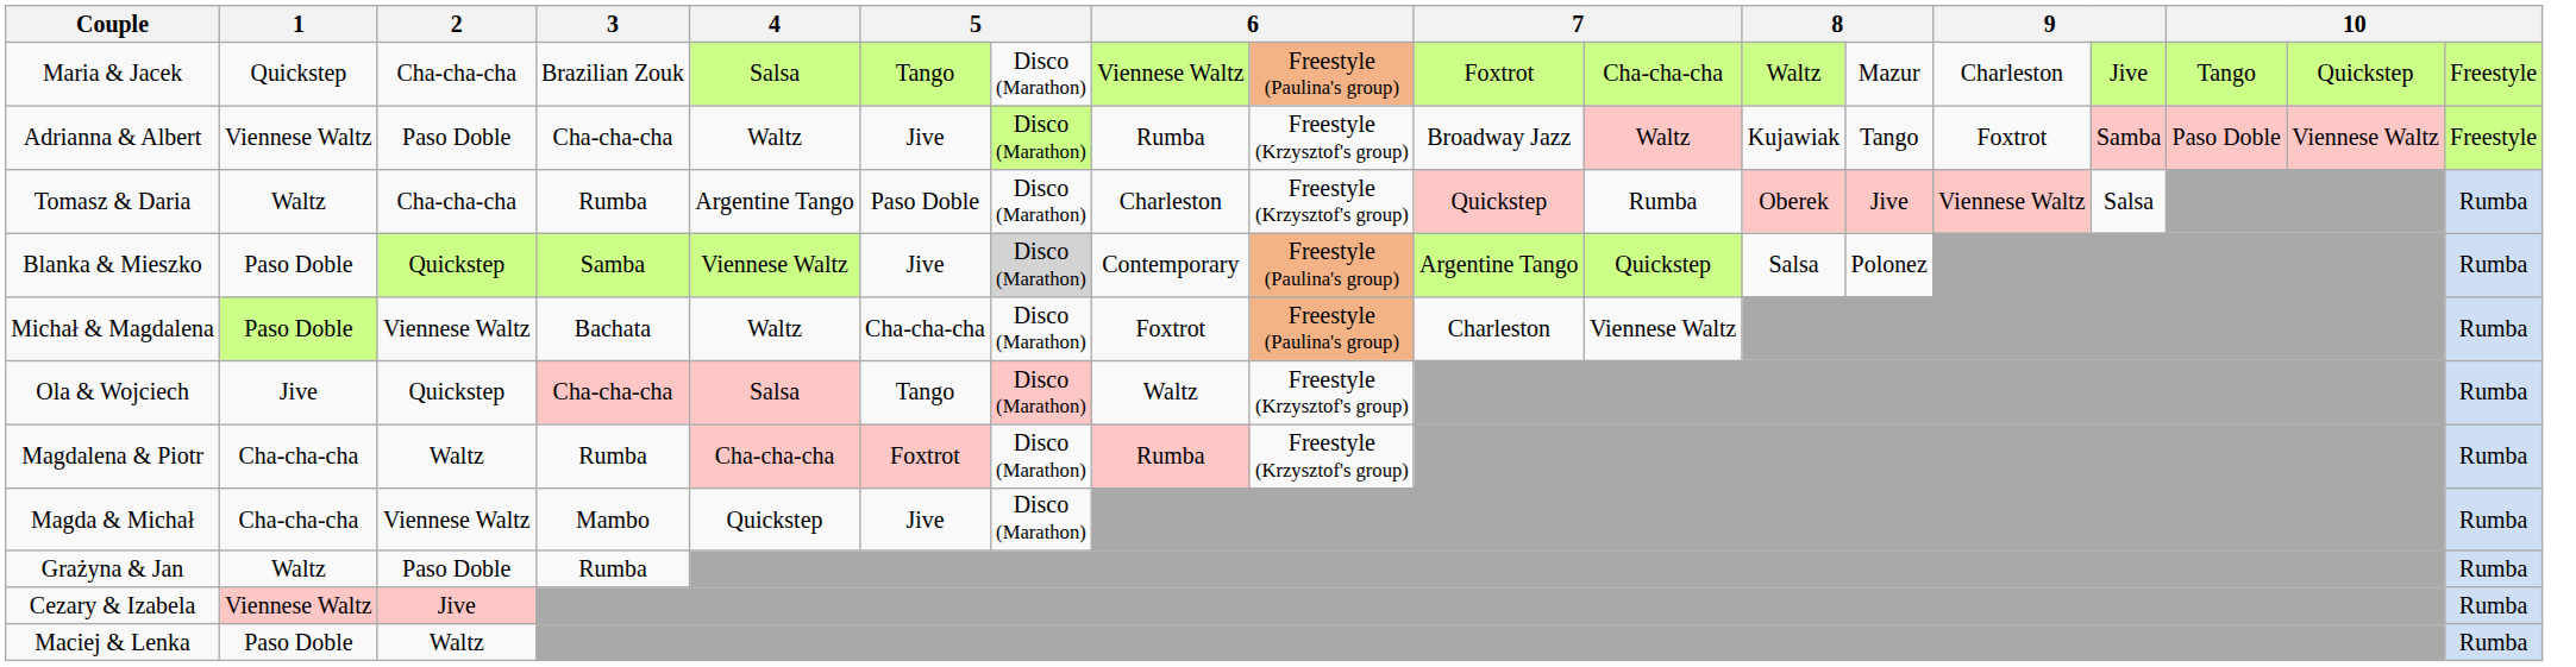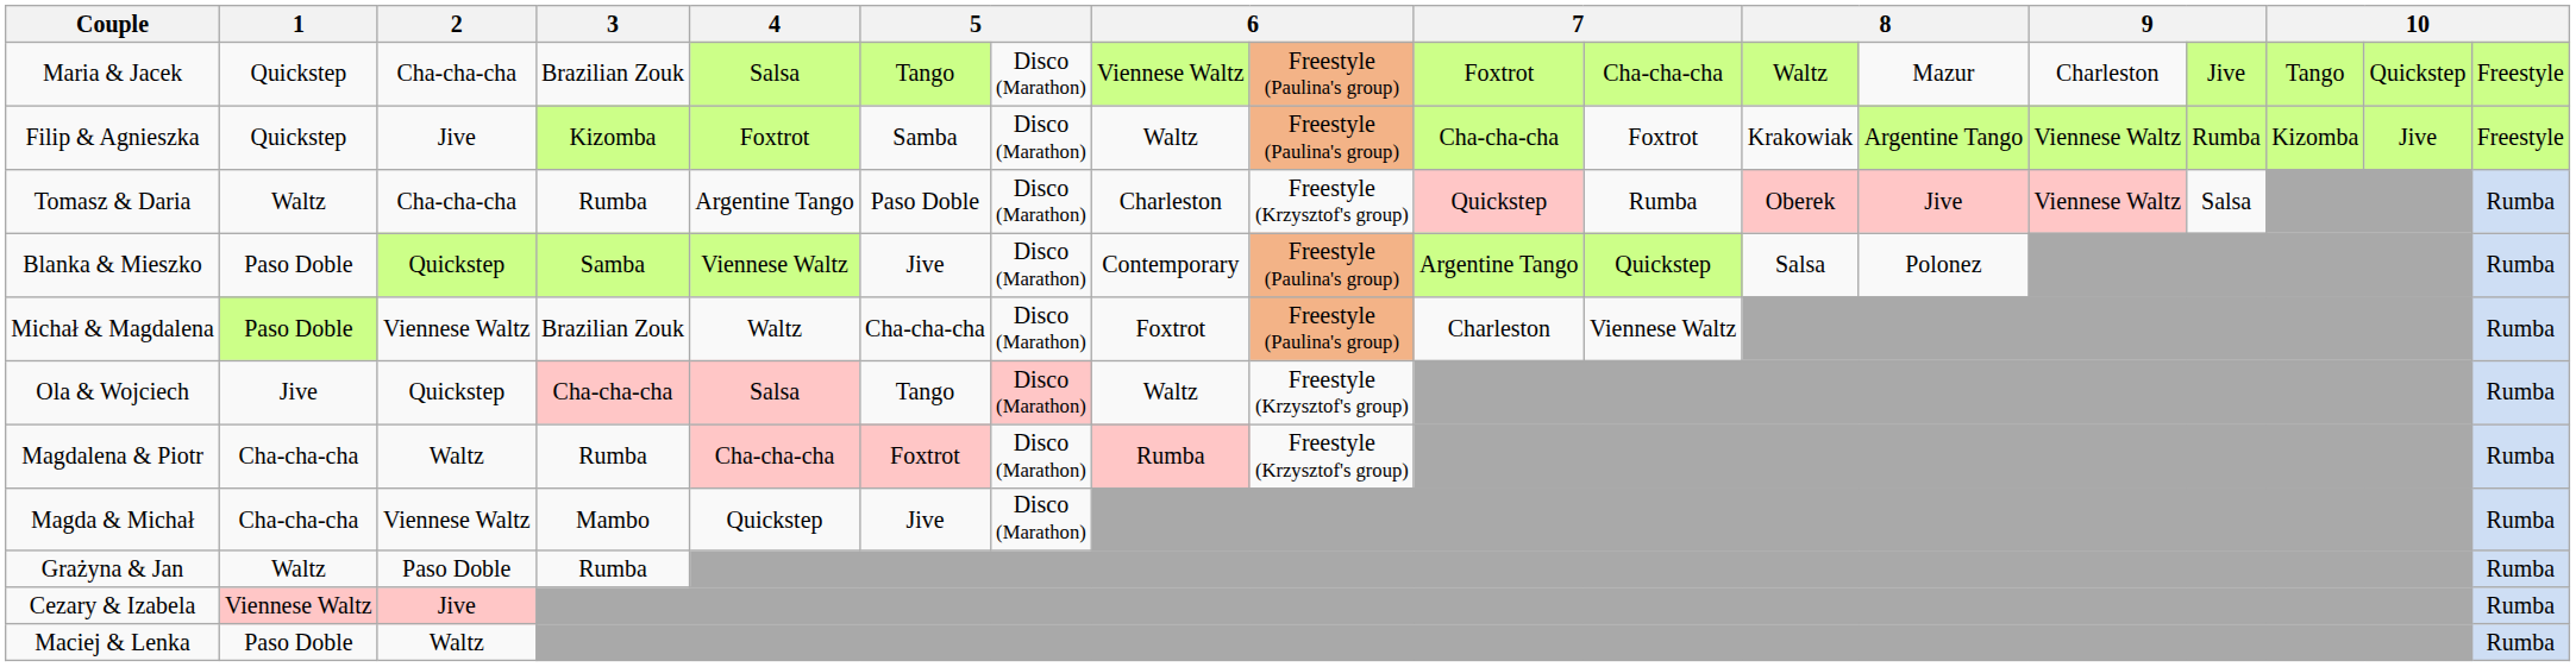+ row: Filip & Agnieszka | Quickstep | Jive | Kizomba | Foxtrot | Samba | Disco (Marathon) | Waltz | Freestyle (Paulina's group) | Cha-cha-cha | Foxtrot | Krakowiak | Argentine Tango | Viennese Waltz | Rumba | Kizomba | Jive | Freestyle
- row: Adrianna & Albert | Viennese Waltz | Paso Doble | Cha-cha-cha | Waltz | Jive | Disco (Marathon) | Rumba | Freestyle (Krzysztof's group) | Broadway Jazz | Waltz | Kujawiak | Tango | Foxtrot | Samba | Paso Doble | Viennese Waltz | Freestyle
Blanka & Mieszko | column 7: lightgrey background -> no background
Michał & Magdalena | 3: Bachata -> Brazilian Zouk
